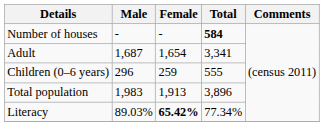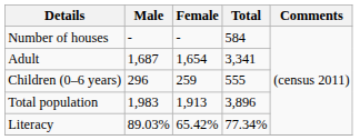Number of houses | Total: bold -> normal
Literacy | Female: bold -> normal
